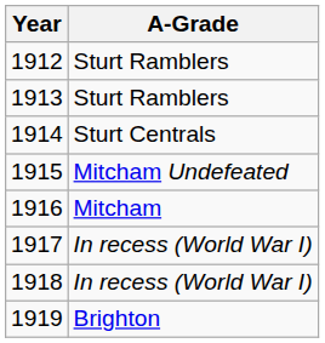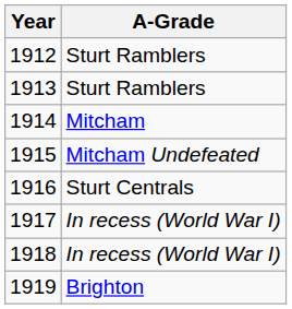1914 | A-Grade: Sturt Centrals -> Mitcham
1916 | A-Grade: Mitcham -> Sturt Centrals
